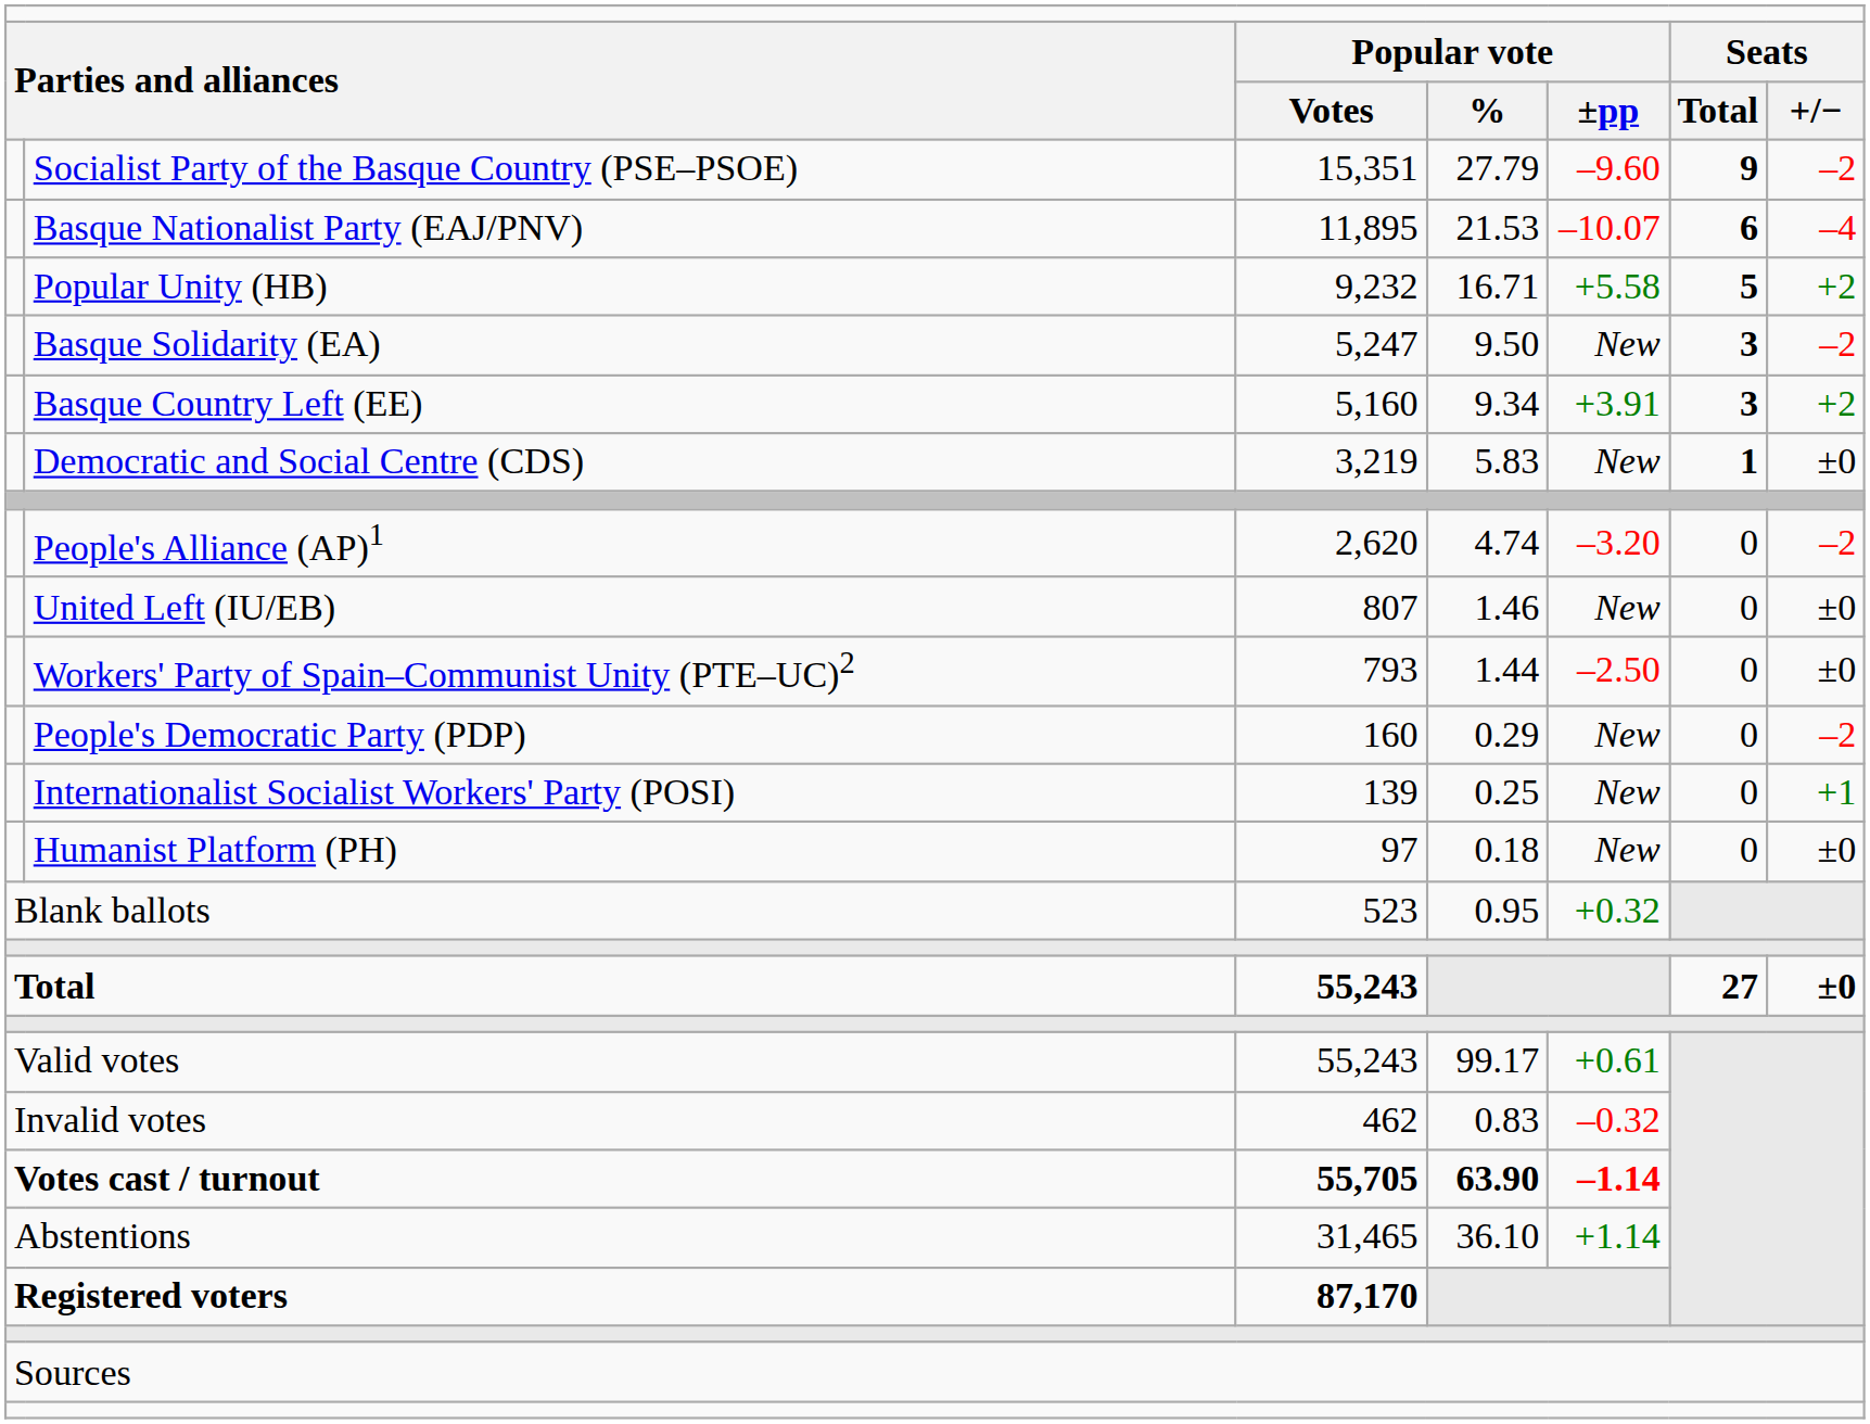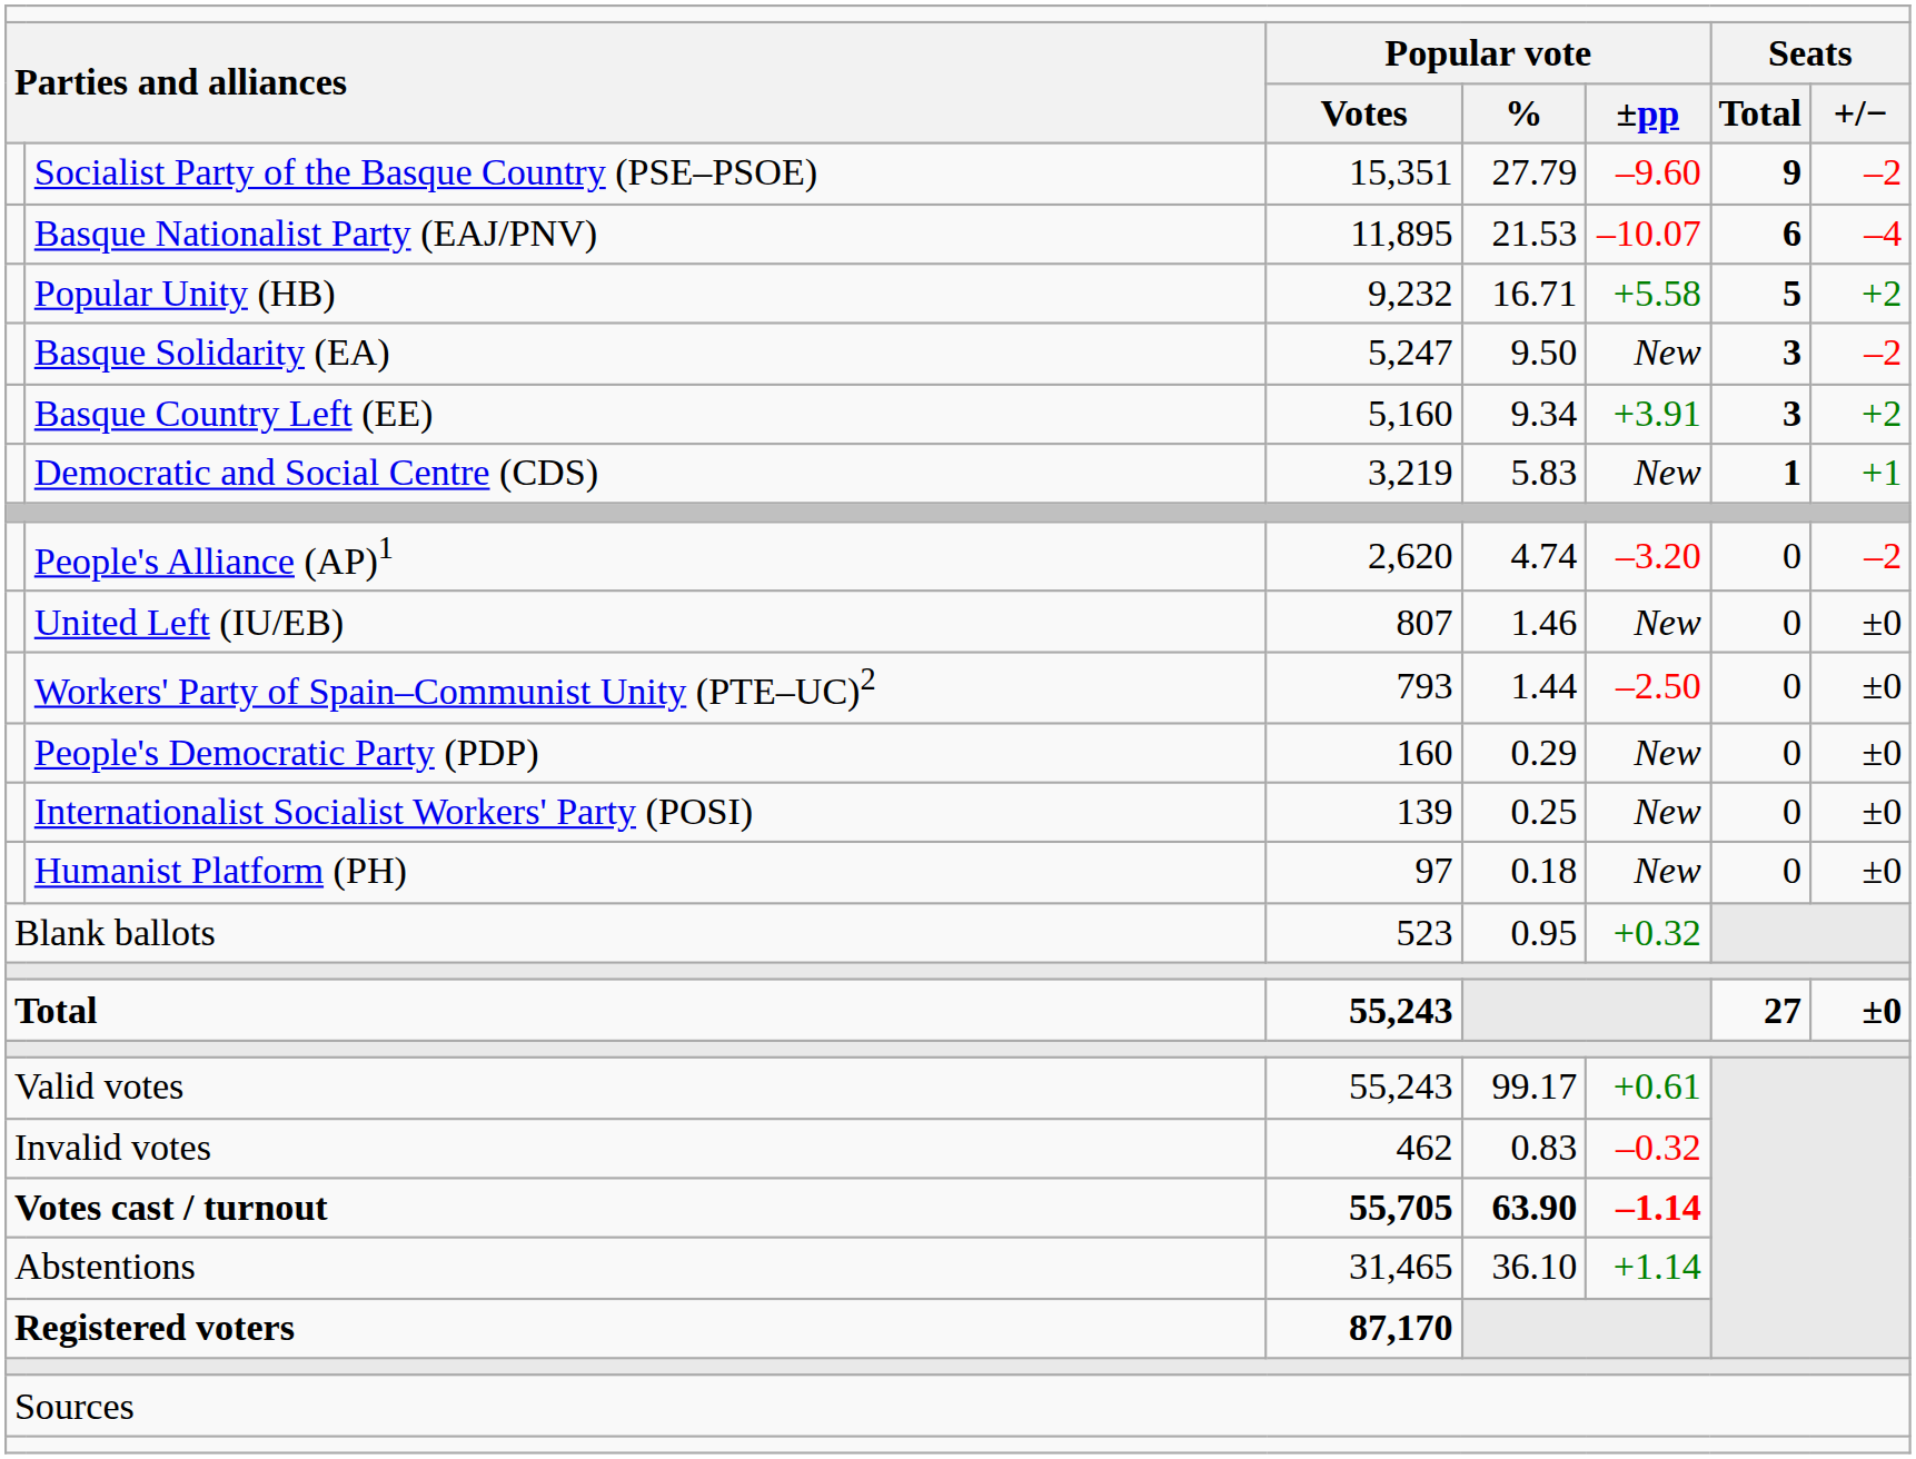Democratic and Social Centre (CDS) | column 7: ±0 -> +1
People's Democratic Party (PDP) | column 7: –2 -> ±0
Internationalist Socialist Workers' Party (POSI) | column 7: +1 -> ±0
